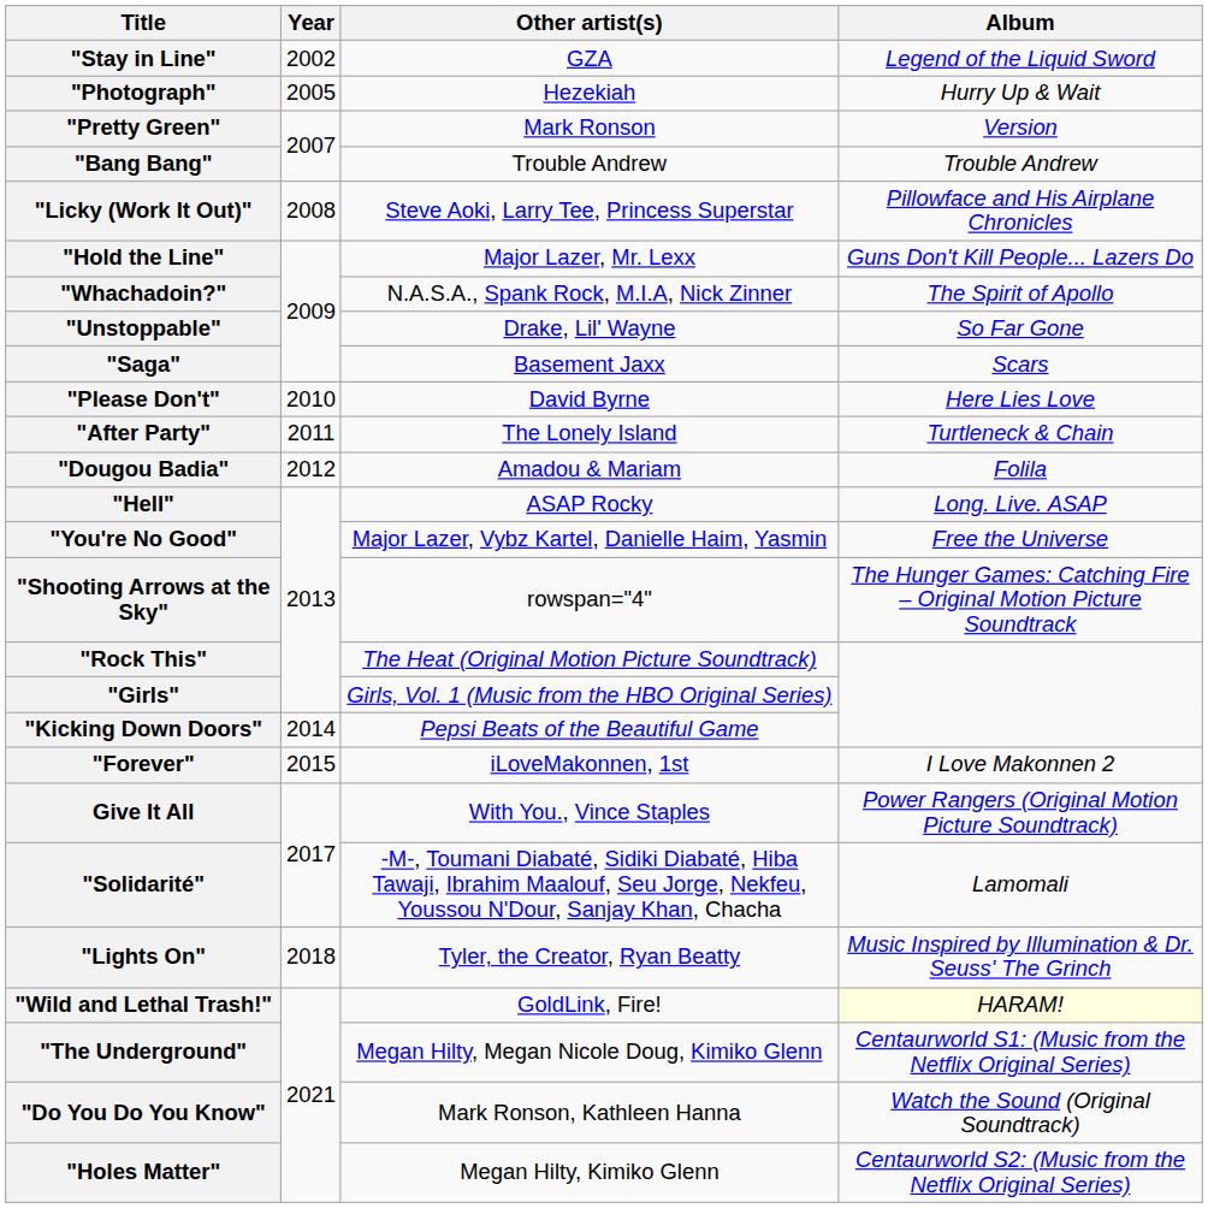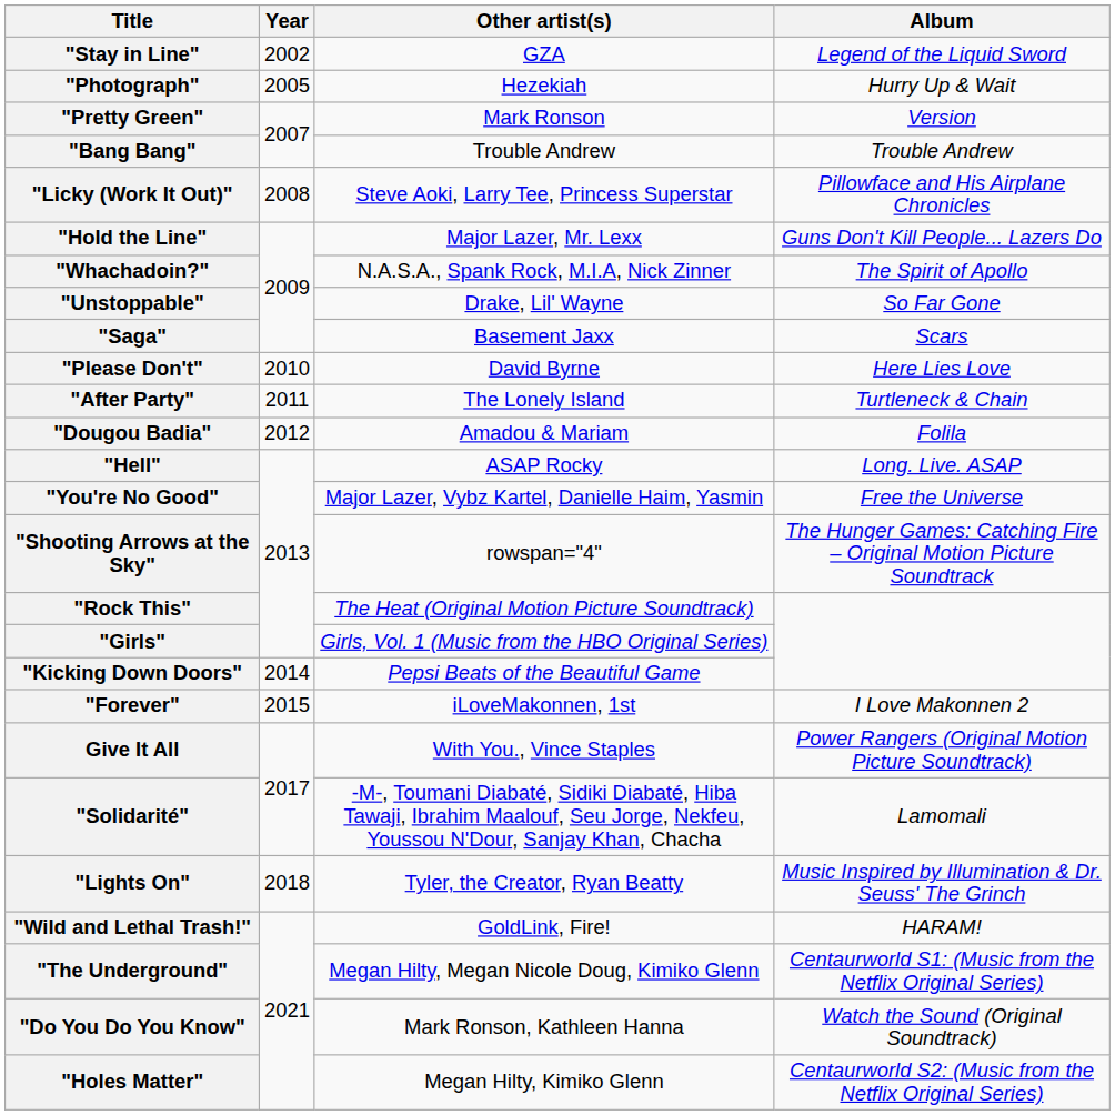"Wild and Lethal Trash!" | Album: lightyellow background -> no background
